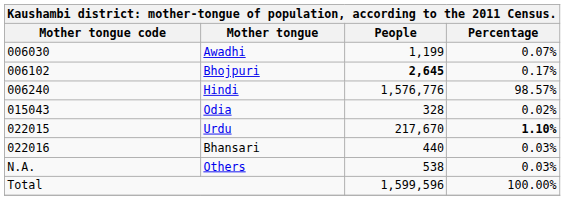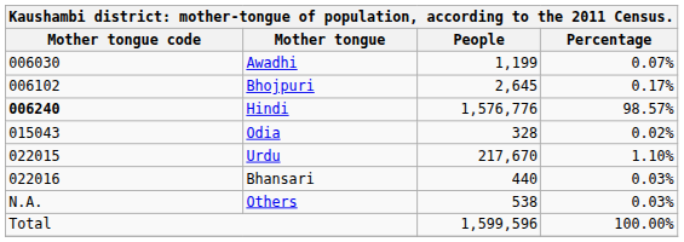Bhojpuri | People: bold -> normal
Hindi | Mother tongue code: normal -> bold
Urdu | Percentage: bold -> normal
